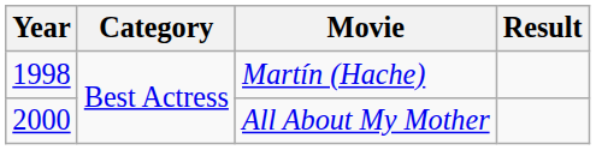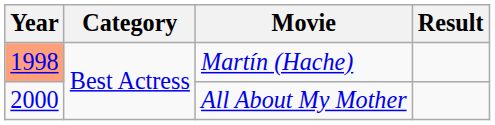Martín (Hache) | Year: no background -> lightsalmon background
